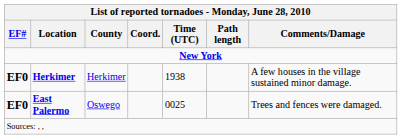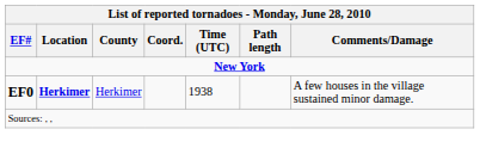- row: EF0 | East Palermo | Oswego | 0025 | Trees and fences were damaged.
